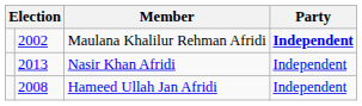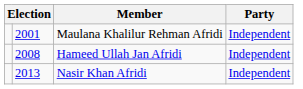Maulana Khalilur Rehman Afridi | column 2: 2002 -> 2001
Maulana Khalilur Rehman Afridi | Party: bold -> normal
rows swapped: Hameed Ullah Jan Afridi <-> Nasir Khan Afridi
